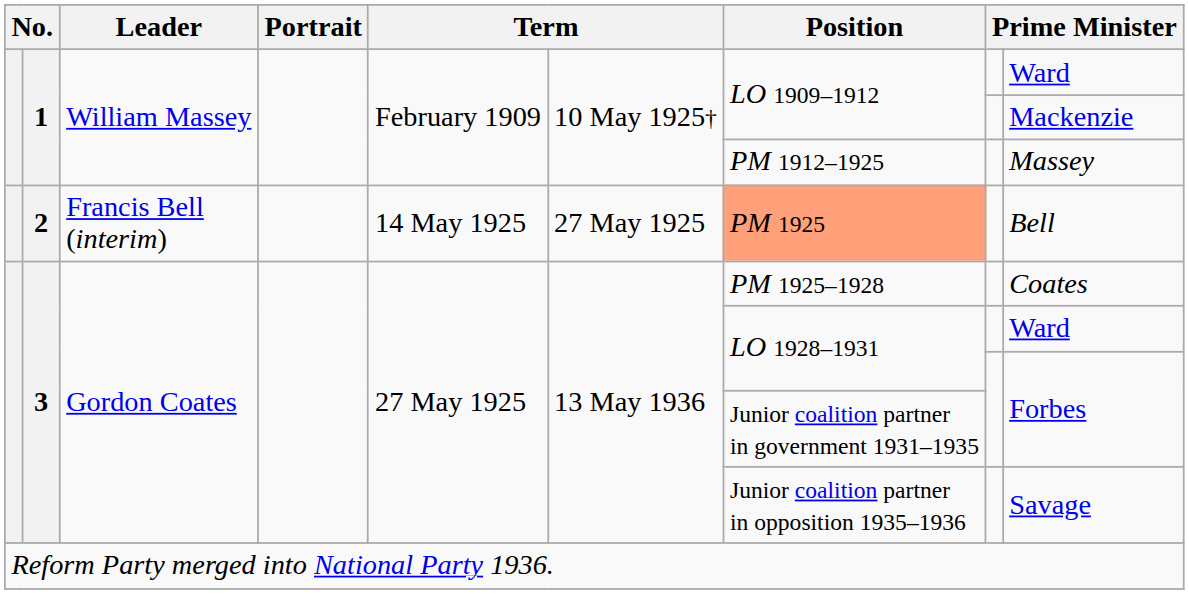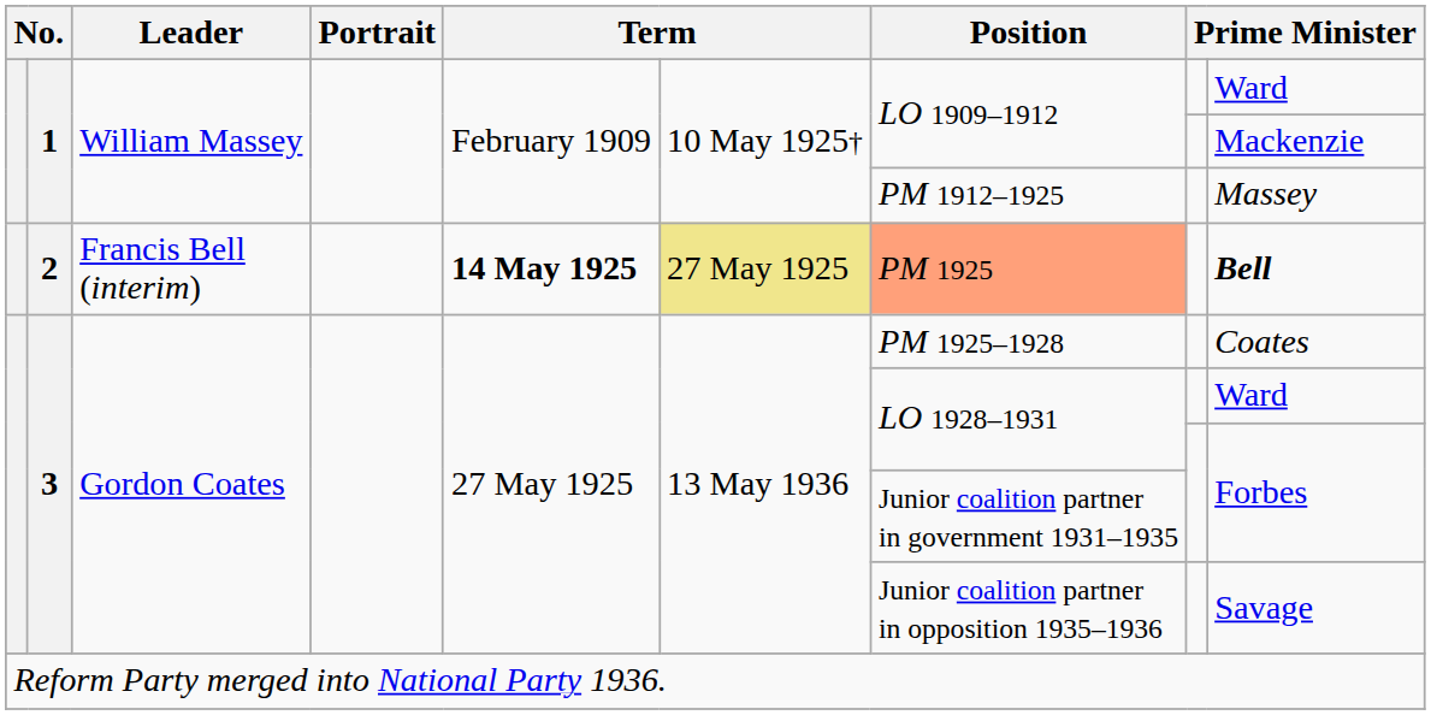2 | column 5: normal -> bold
2 | column 6: no background -> khaki background
2 | column 9: normal -> bold
